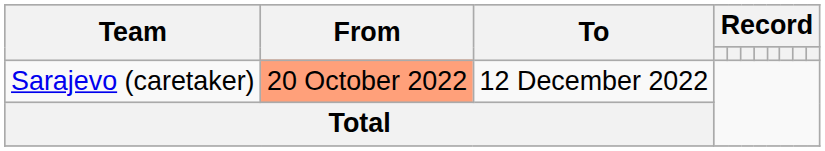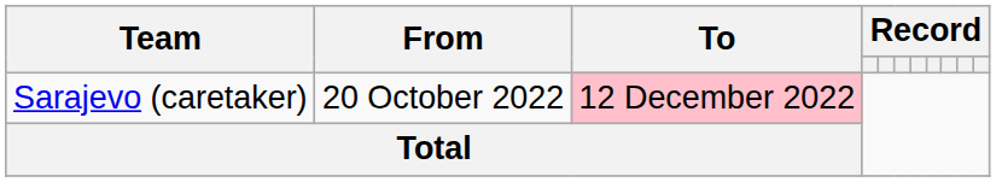Sarajevo (caretaker) | From: lightsalmon background -> no background
Sarajevo (caretaker) | To: no background -> pink background
